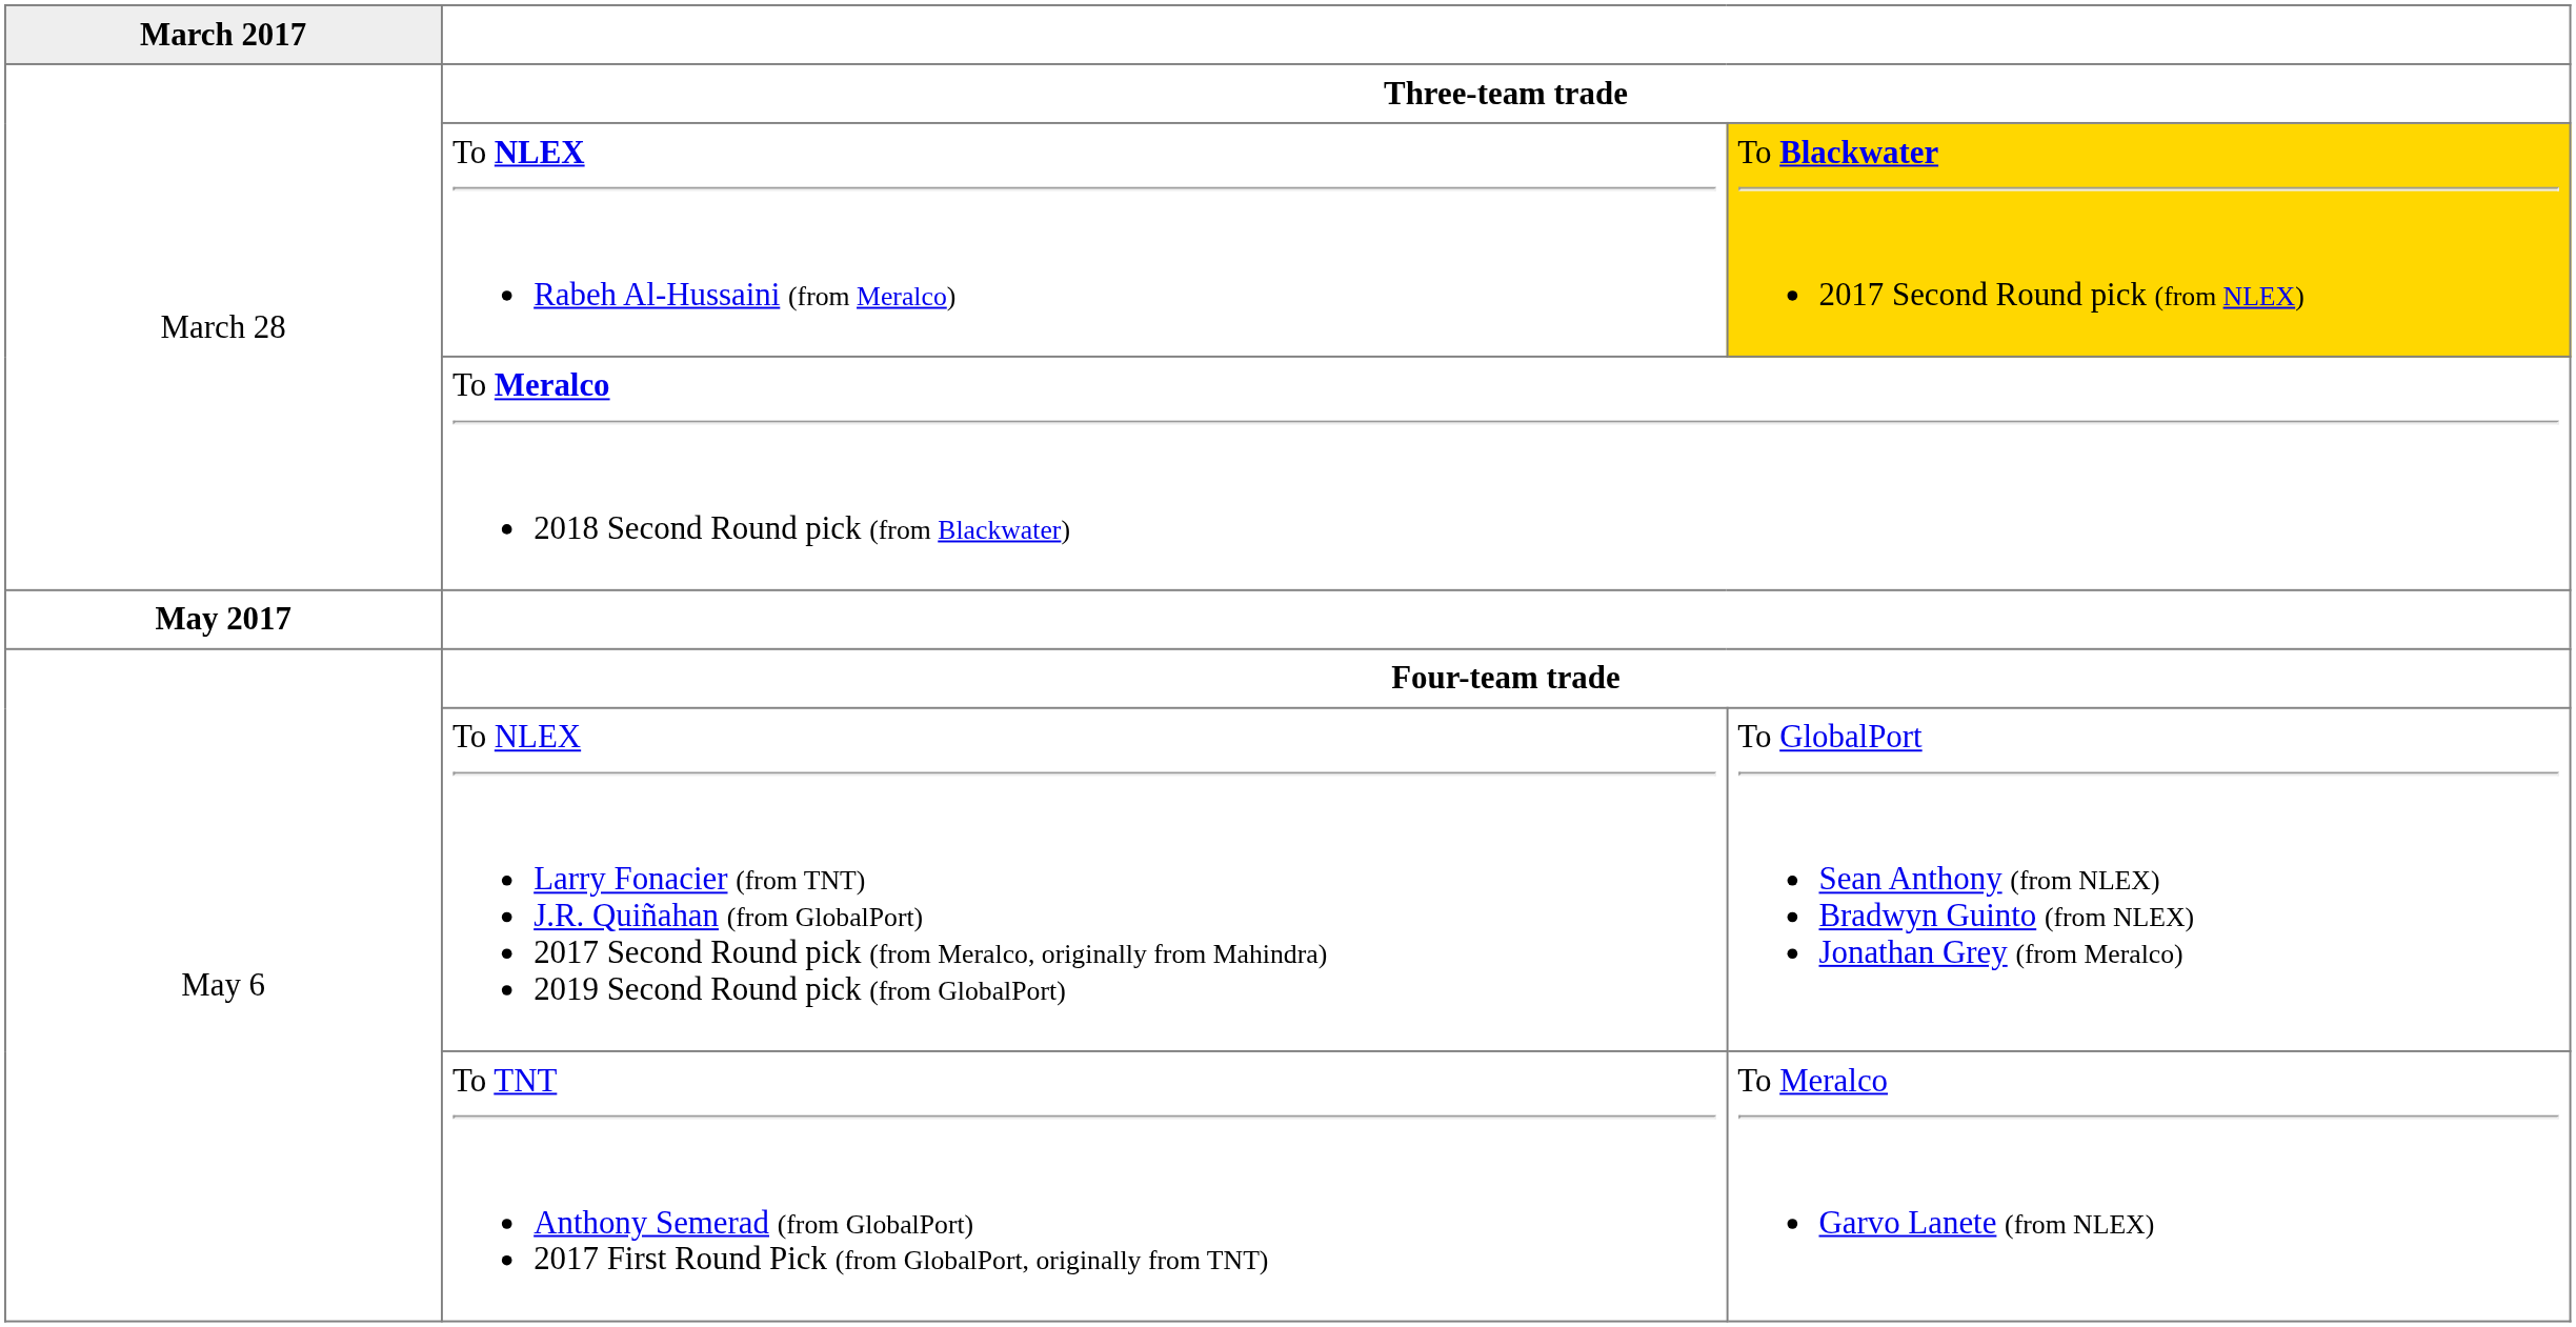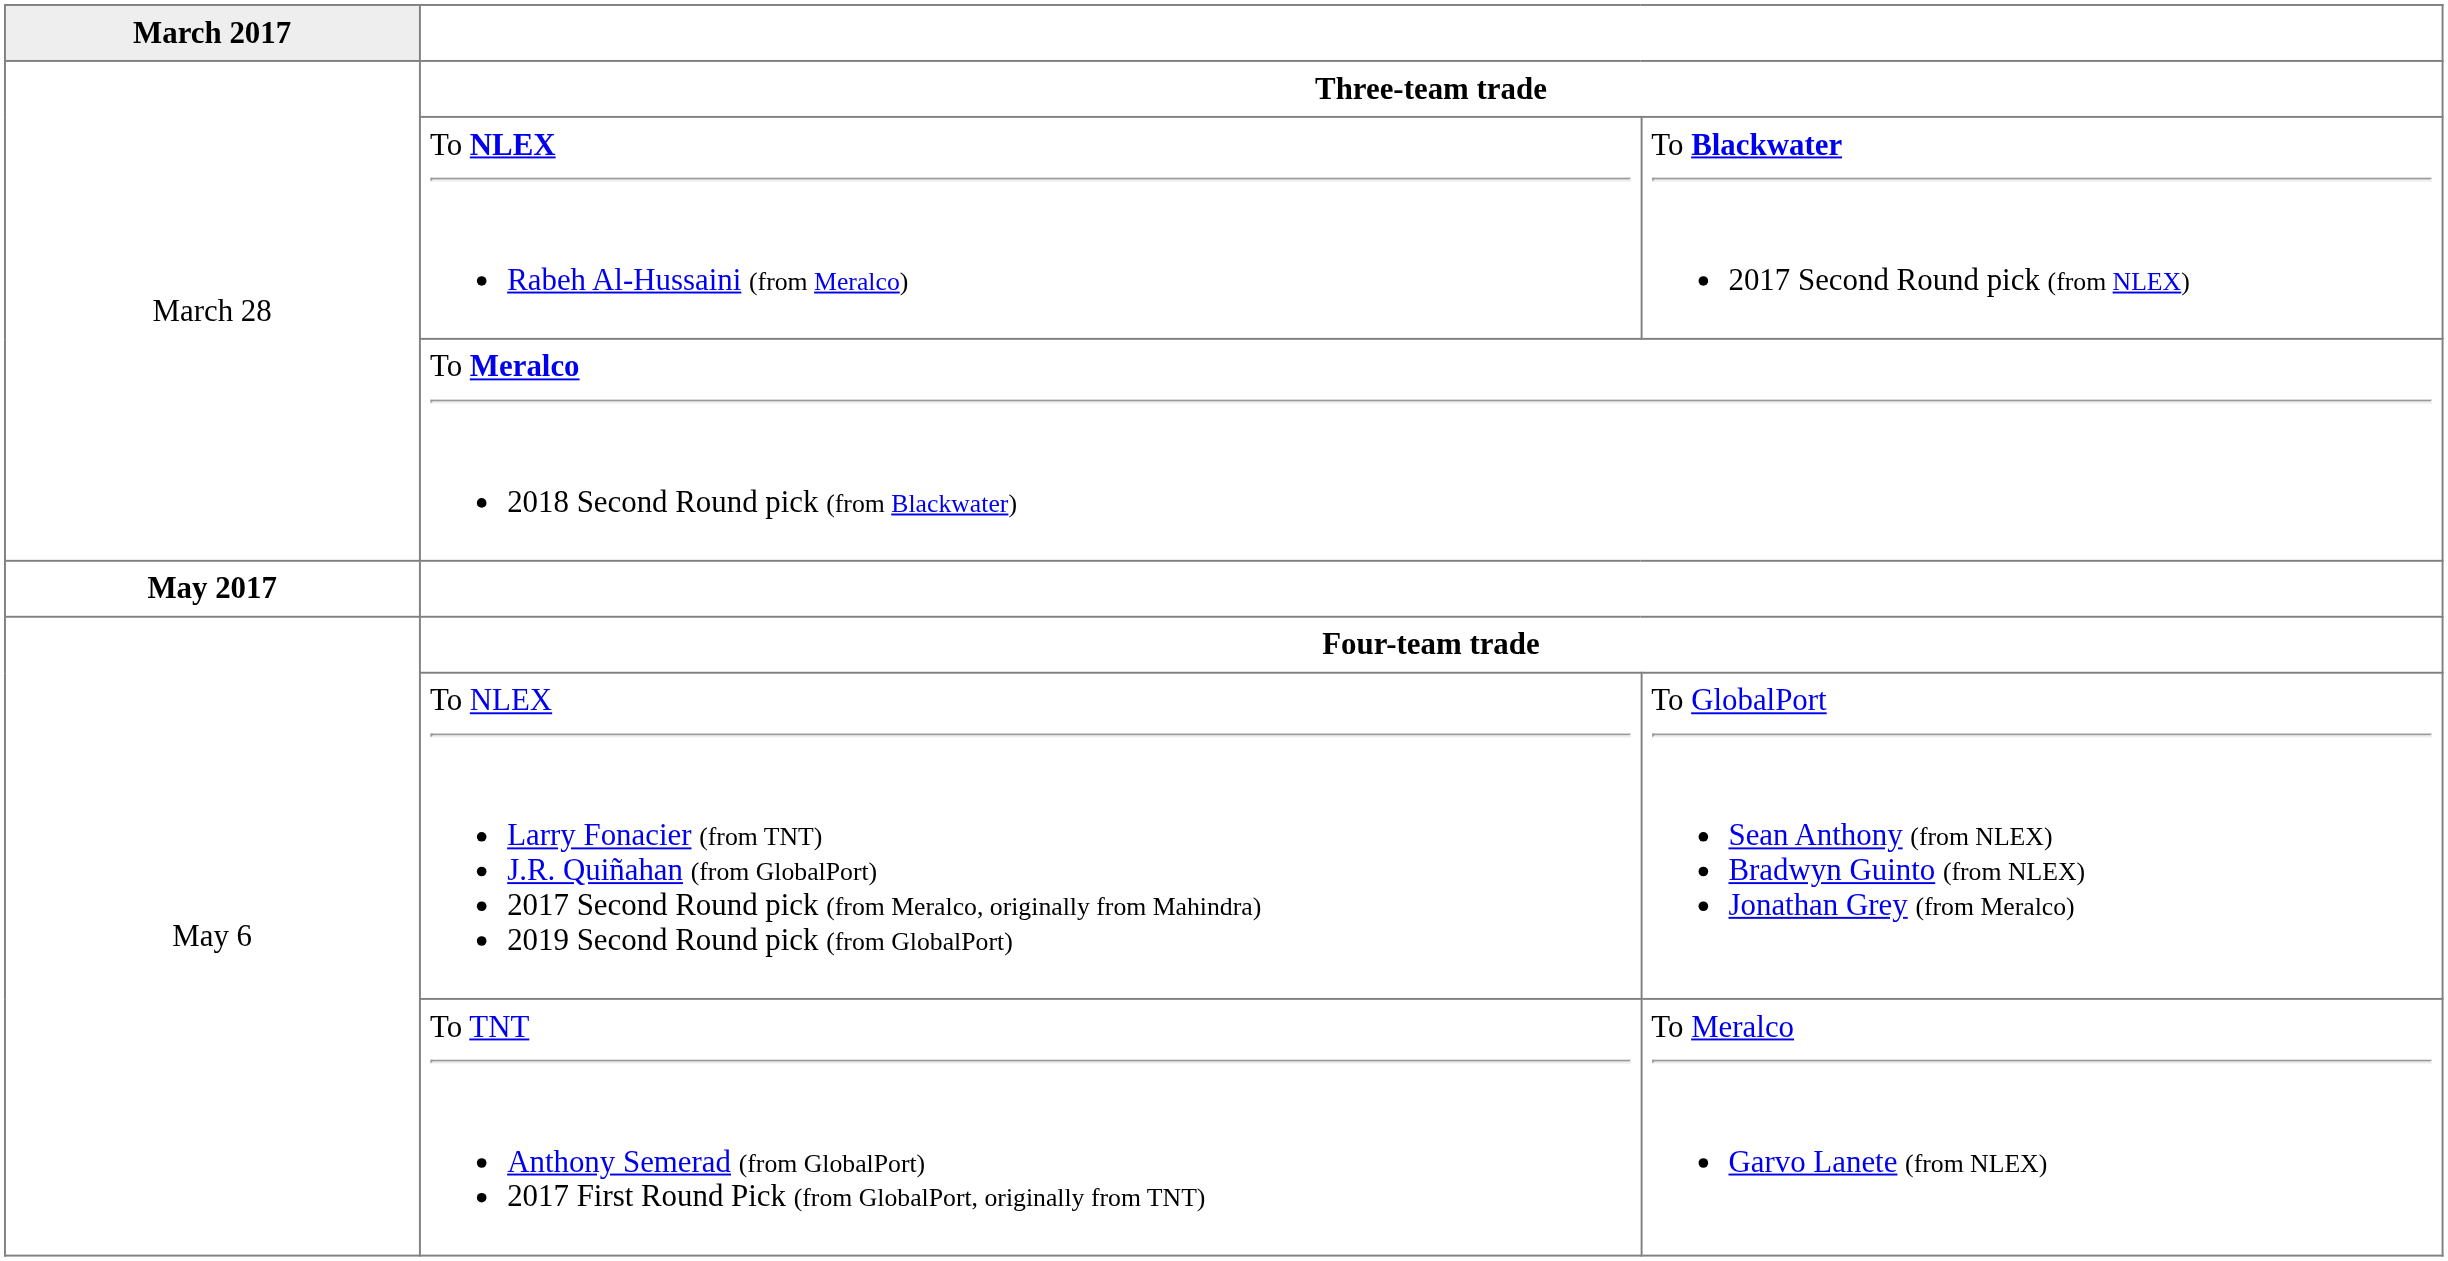To NLEX Rabeh Al-Hussaini (from Meralco) | column 3: gold background -> no background
